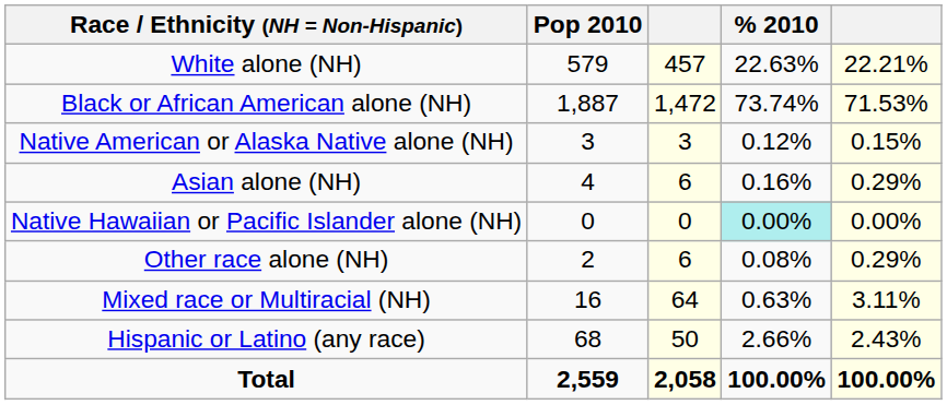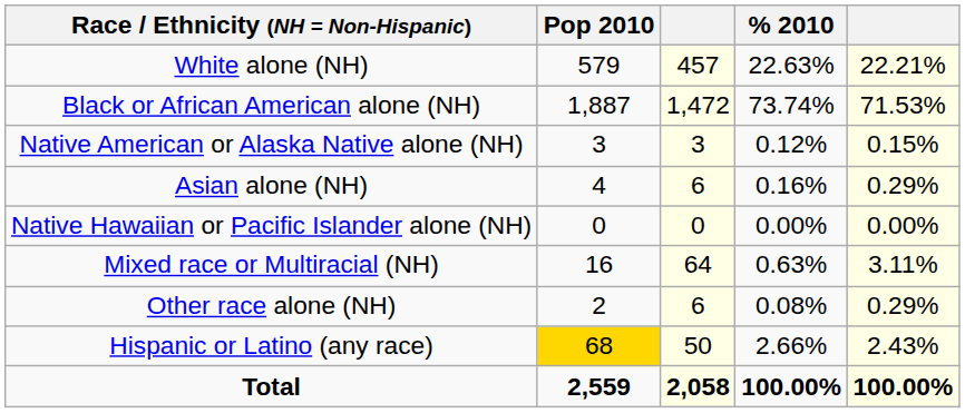Native Hawaiian or Pacific Islander alone (NH) | % 2010: paleturquoise background -> no background
rows swapped: Other race alone (NH) <-> Mixed race or Multiracial (NH)
Hispanic or Latino (any race) | Pop 2010: no background -> gold background
